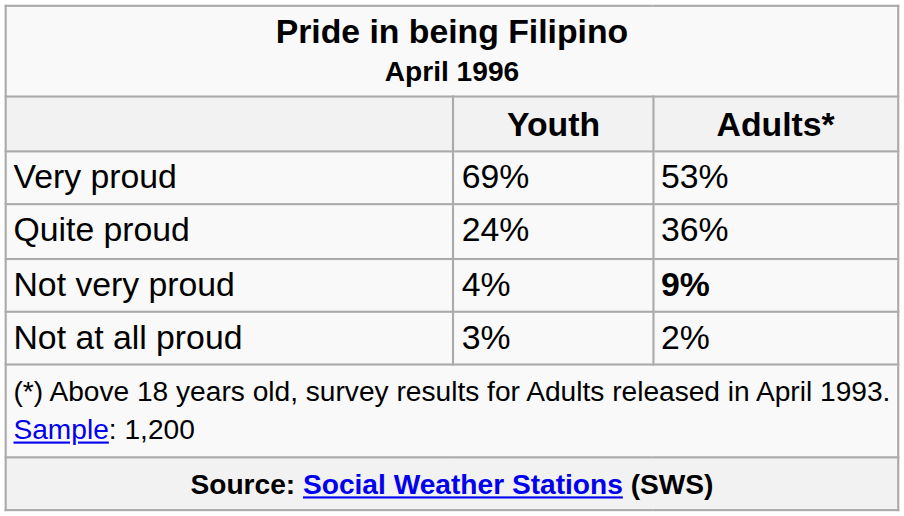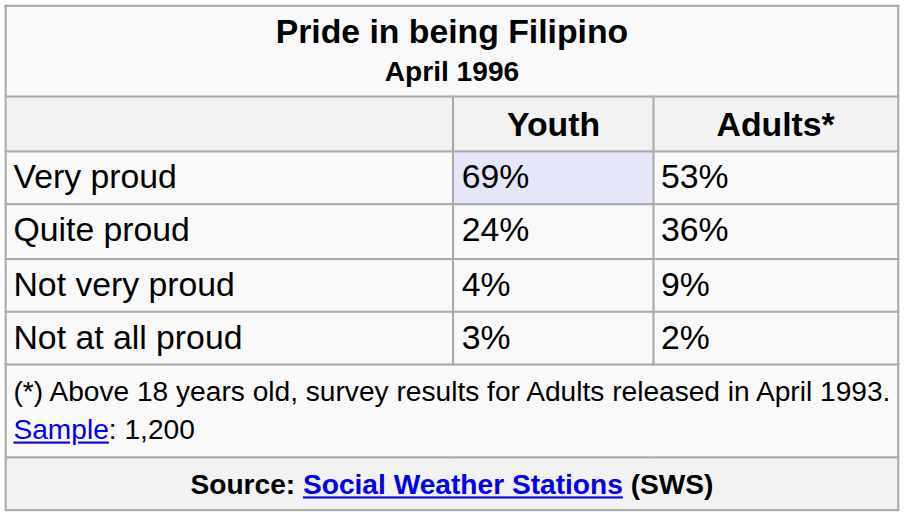Very proud | Youth: no background -> lavender background
Not very proud | Adults*: bold -> normal
